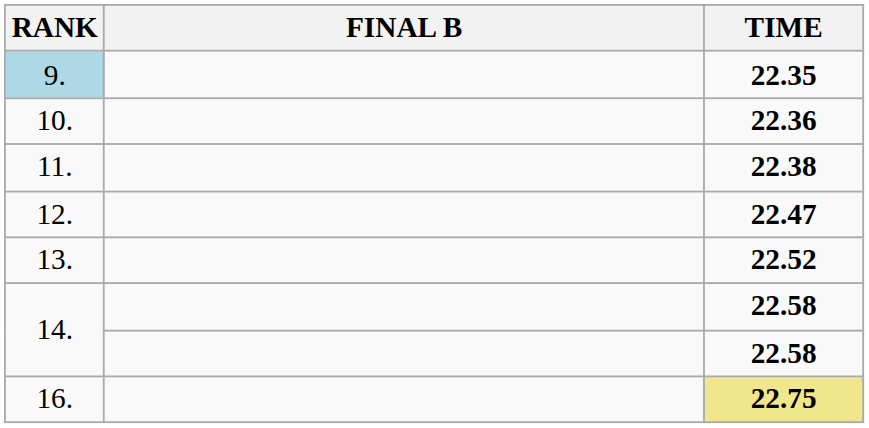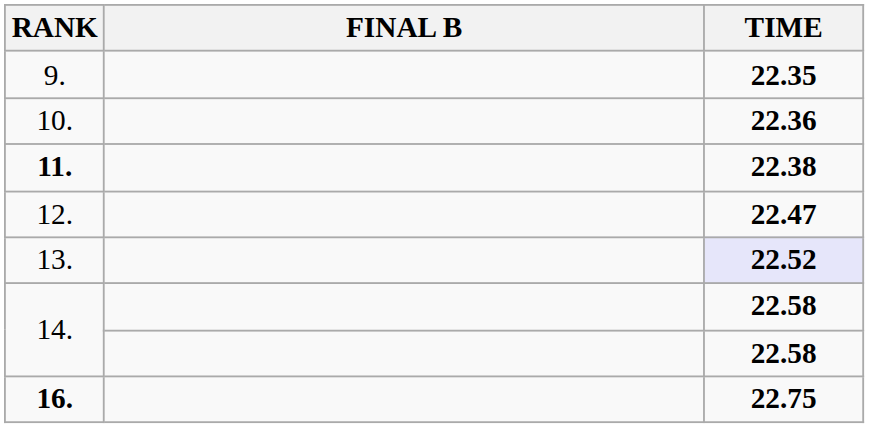9. | RANK: lightblue background -> no background
11. | RANK: normal -> bold
13. | TIME: no background -> lavender background
16. | RANK: normal -> bold
16. | TIME: khaki background -> no background
